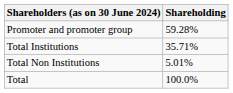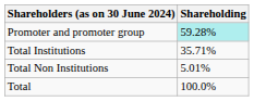Promoter and promoter group | Shareholding: no background -> paleturquoise background
